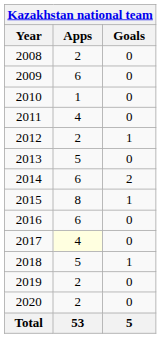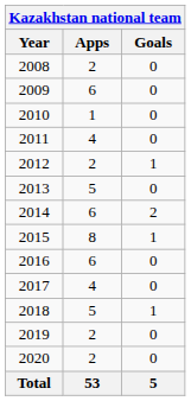2017 | Apps: lightyellow background -> no background
